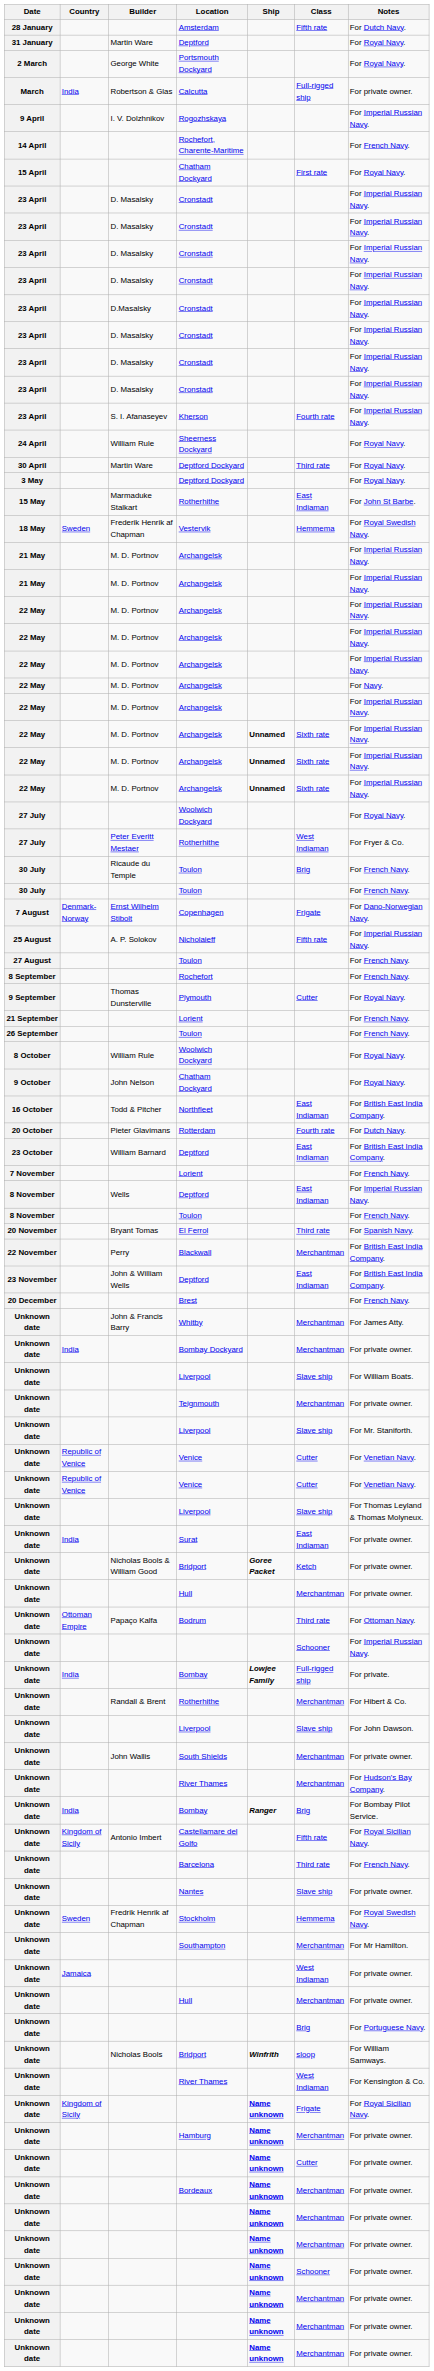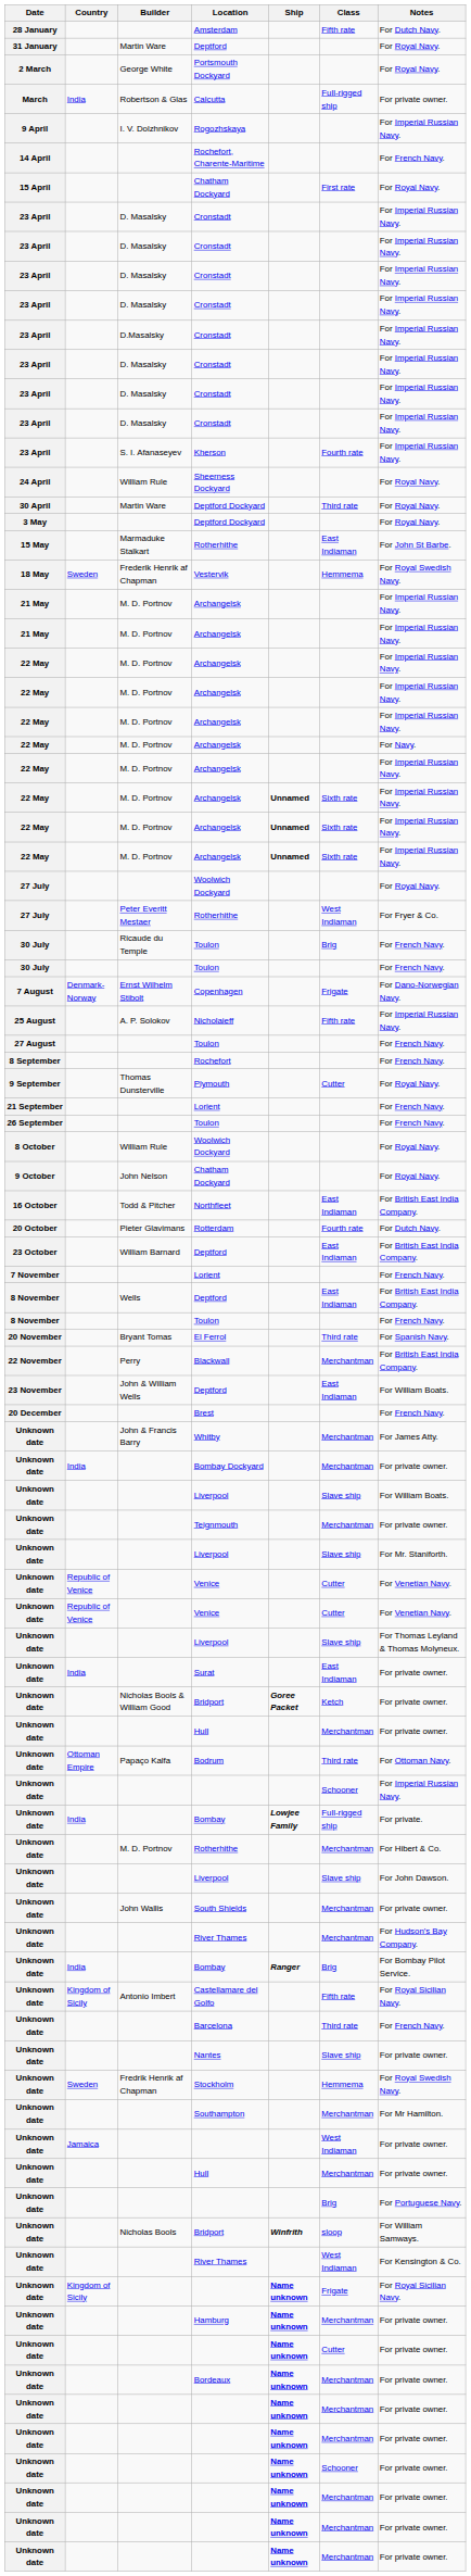8 November / Deptford | Notes: For Imperial Russian Navy. -> For British East India Company.
23 November / Deptford | Notes: For British East India Company. -> For William Boats.
Unknown date / Rotherhithe | Builder: Randall & Brent -> M. D. Portnov
